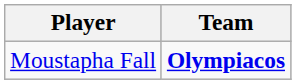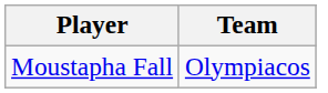Moustapha Fall | Team: bold -> normal
